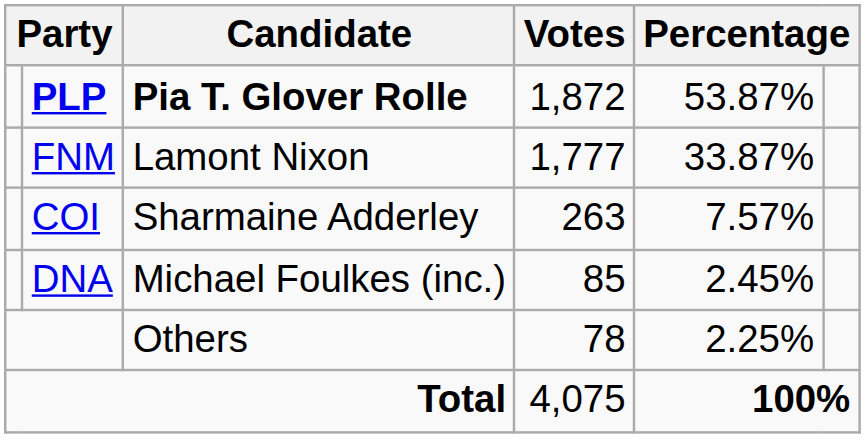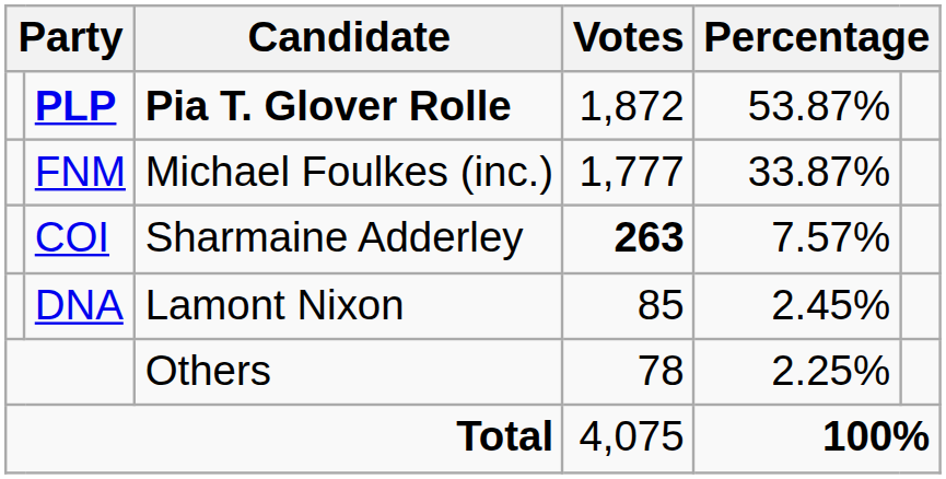FNM | Candidate: Lamont Nixon -> Michael Foulkes (inc.)
COI | Votes: normal -> bold
DNA | Candidate: Michael Foulkes (inc.) -> Lamont Nixon
